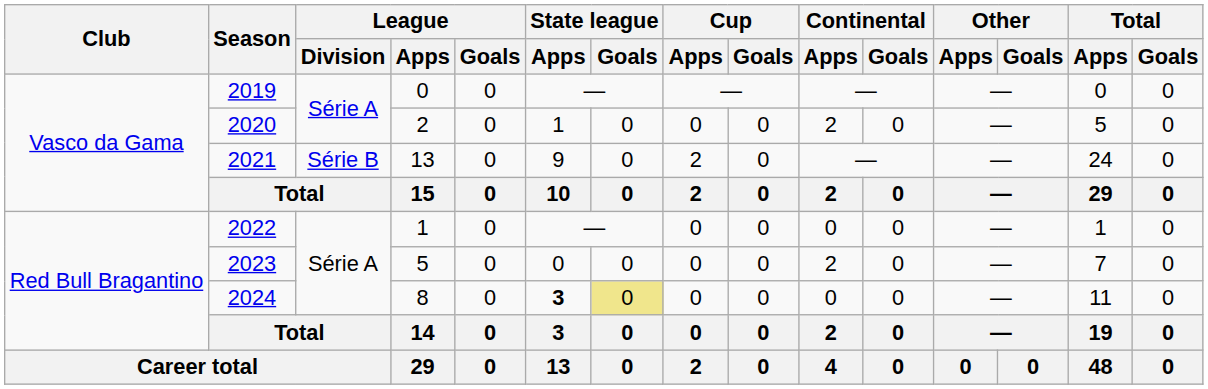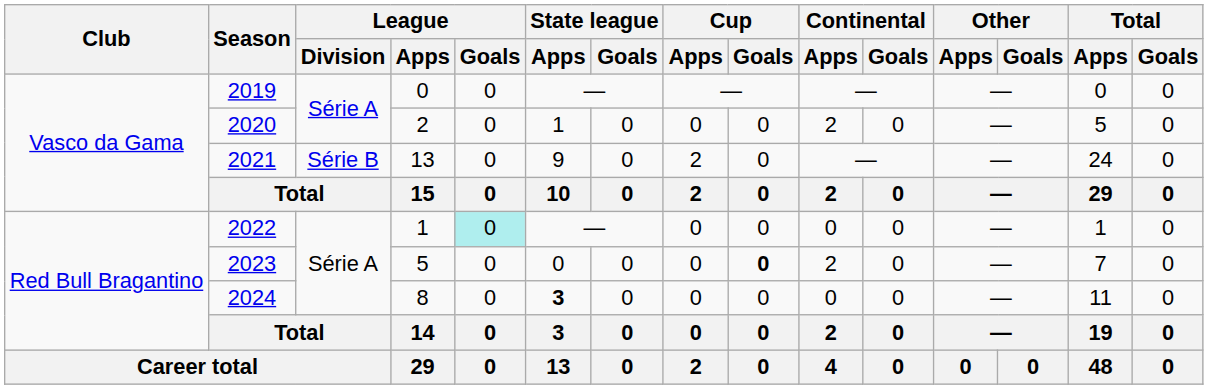2022 | League / Goals: no background -> paleturquoise background
2023 | Cup / Goals: normal -> bold
2024 | State league / Goals: khaki background -> no background
